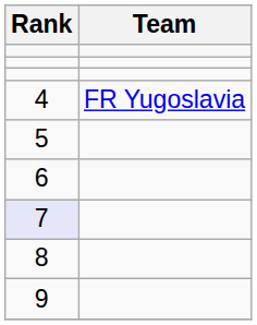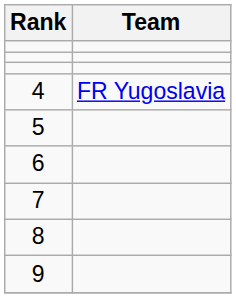row 8 | Rank: lavender background -> no background
